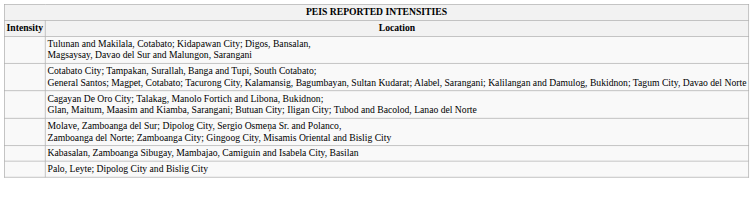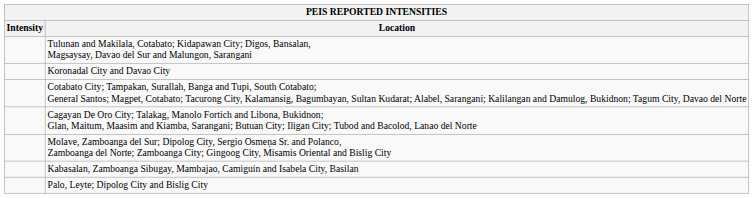+ row: Koronadal City and Davao City
